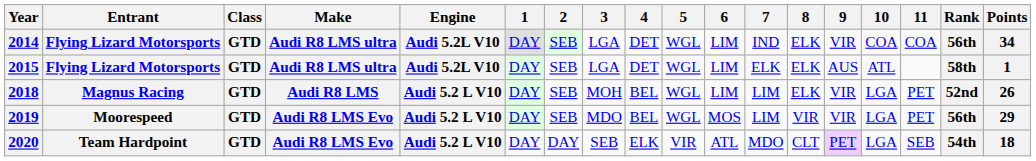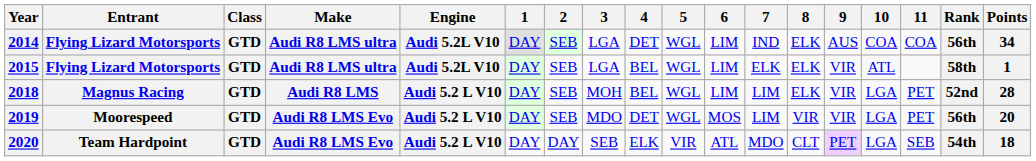2014 | 9: VIR -> AUS
2015 | 4: DET -> BEL
2015 | 9: AUS -> VIR
2018 | Points: 26 -> 28
2019 | 4: BEL -> DET
2019 | Points: 29 -> 20
